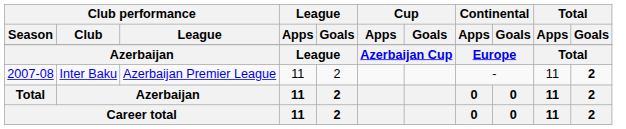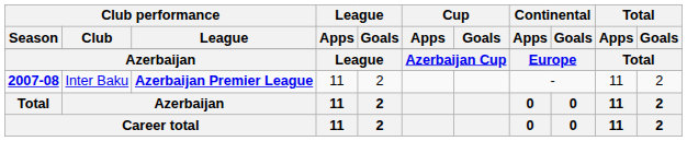Inter Baku | Club performance / Season: normal -> bold
Inter Baku | Club performance / League: normal -> bold
Inter Baku | Total / Goals: bold -> normal
